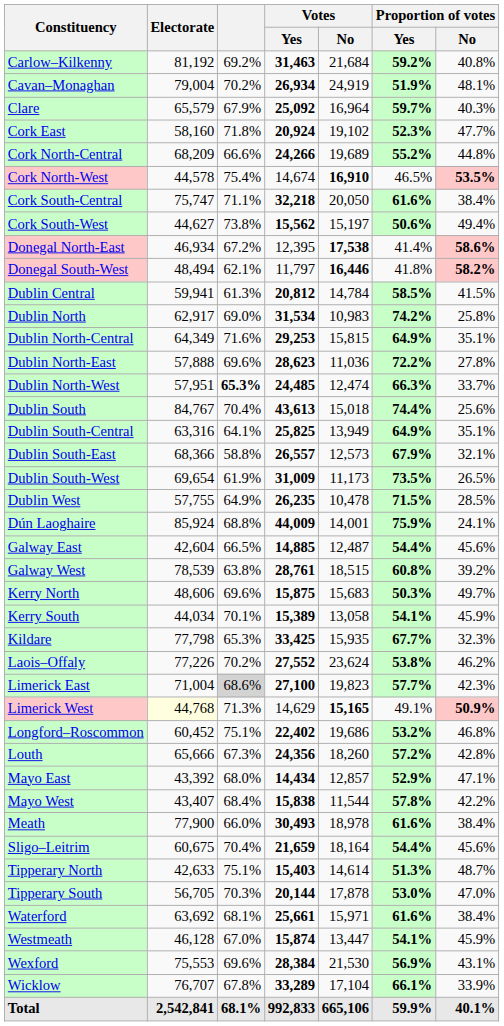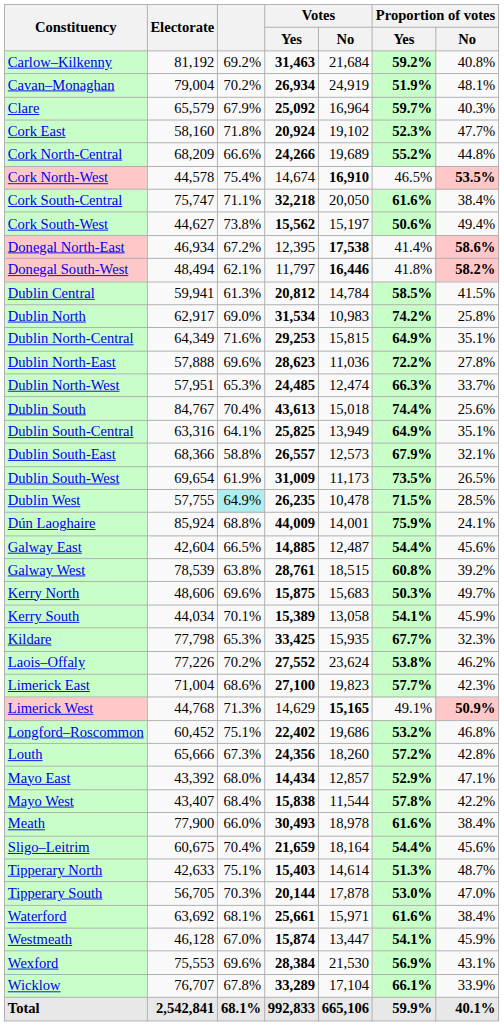Dublin North-West | column 3: bold -> normal
Dublin West | column 3: no background -> paleturquoise background
Limerick East | column 3: lightgrey background -> no background
Limerick West | Electorate: lightyellow background -> no background
